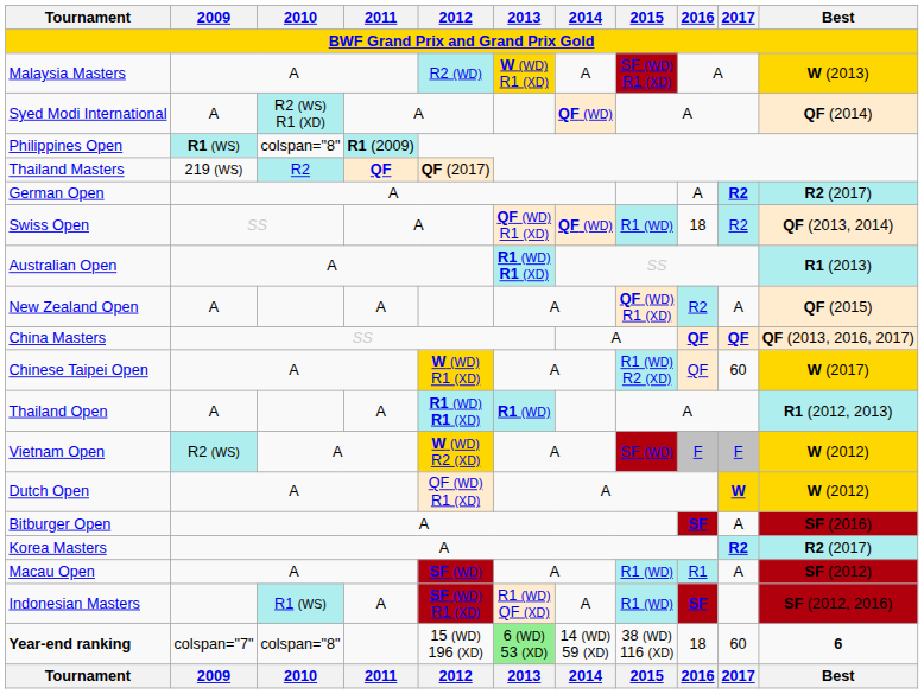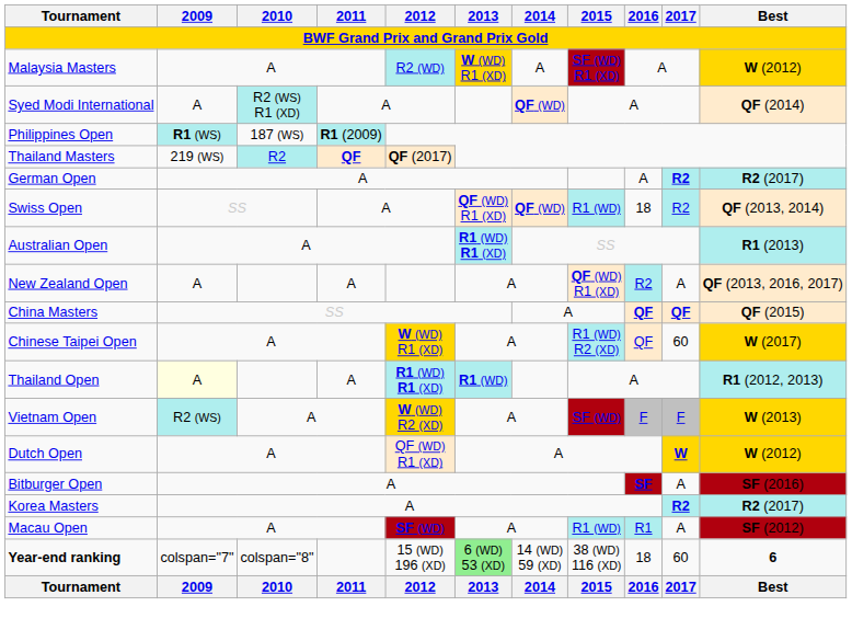Malaysia Masters | Best: W (2013) -> W (2012)
Philippines Open | 2010: colspan="8" -> 187 (WS)
New Zealand Open | Best: QF (2015) -> QF (2013, 2016, 2017)
China Masters | Best: QF (2013, 2016, 2017) -> QF (2015)
Thailand Open | 2009: no background -> lightyellow background
Vietnam Open | Best: W (2012) -> W (2013)
- row: Indonesian Masters | R1 (WS) | A | SF (WD) R1 (XD) | R1 (WD) QF (XD) | A | R1 (WD) | SF | SF (2012, 2016)
